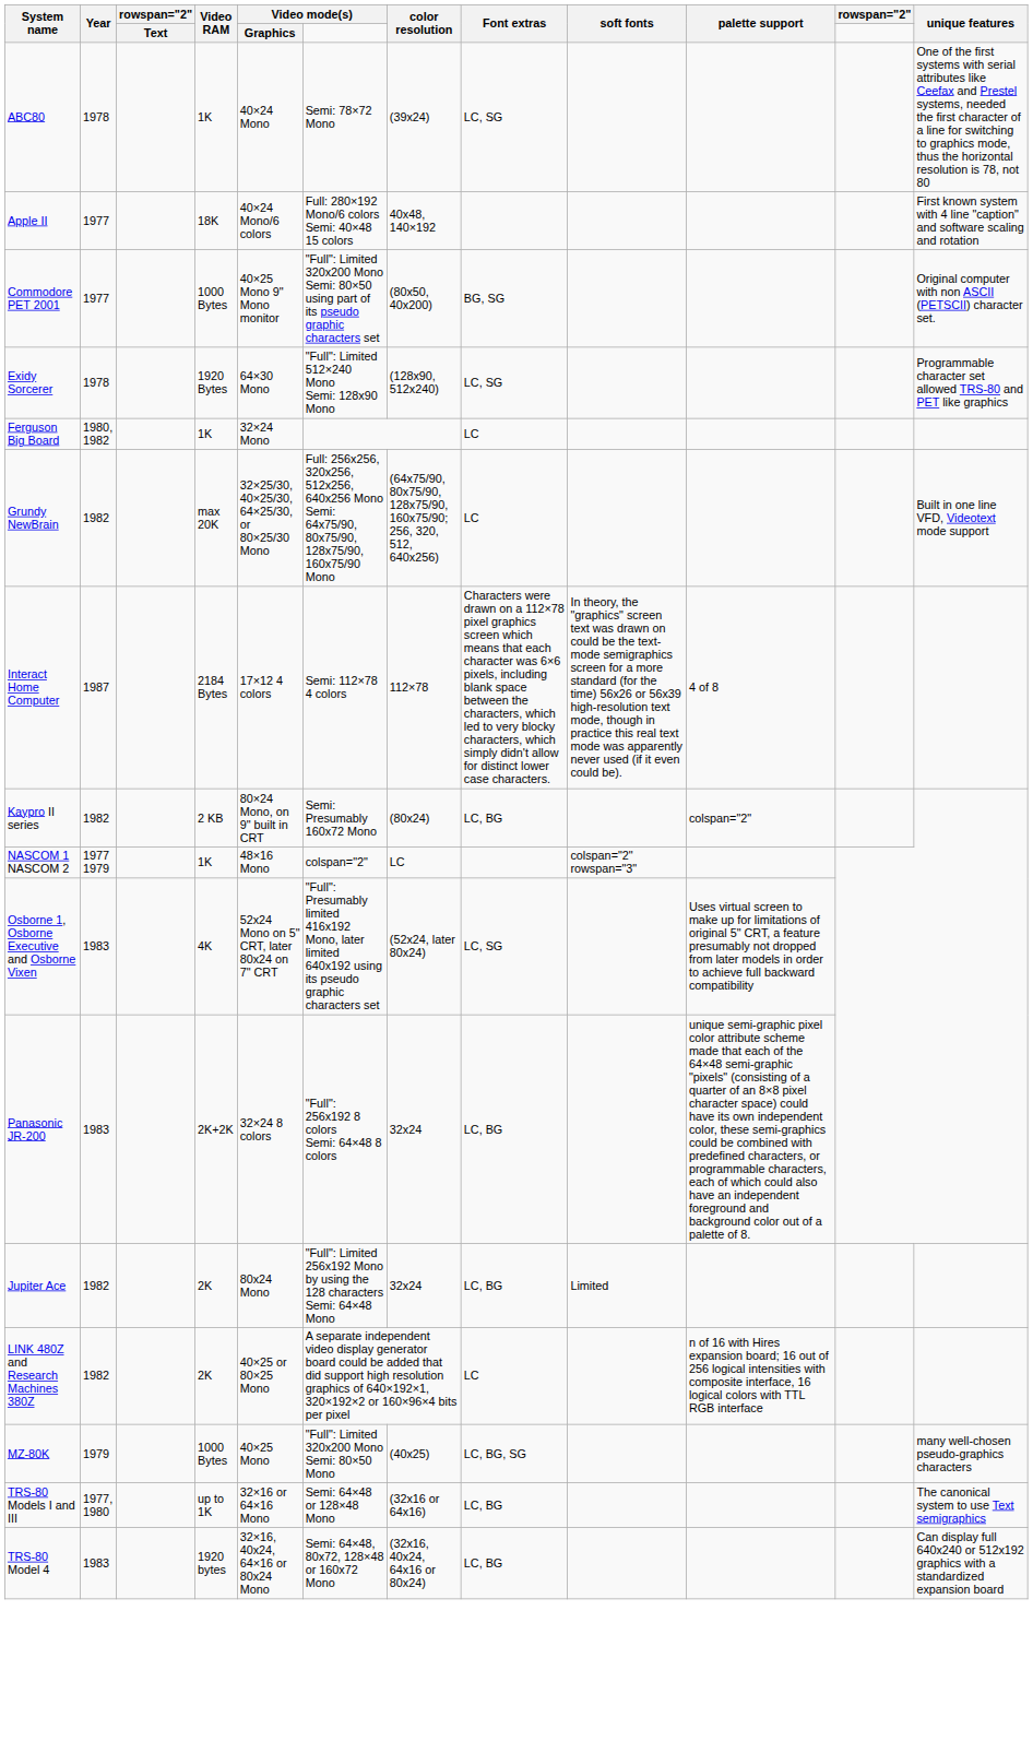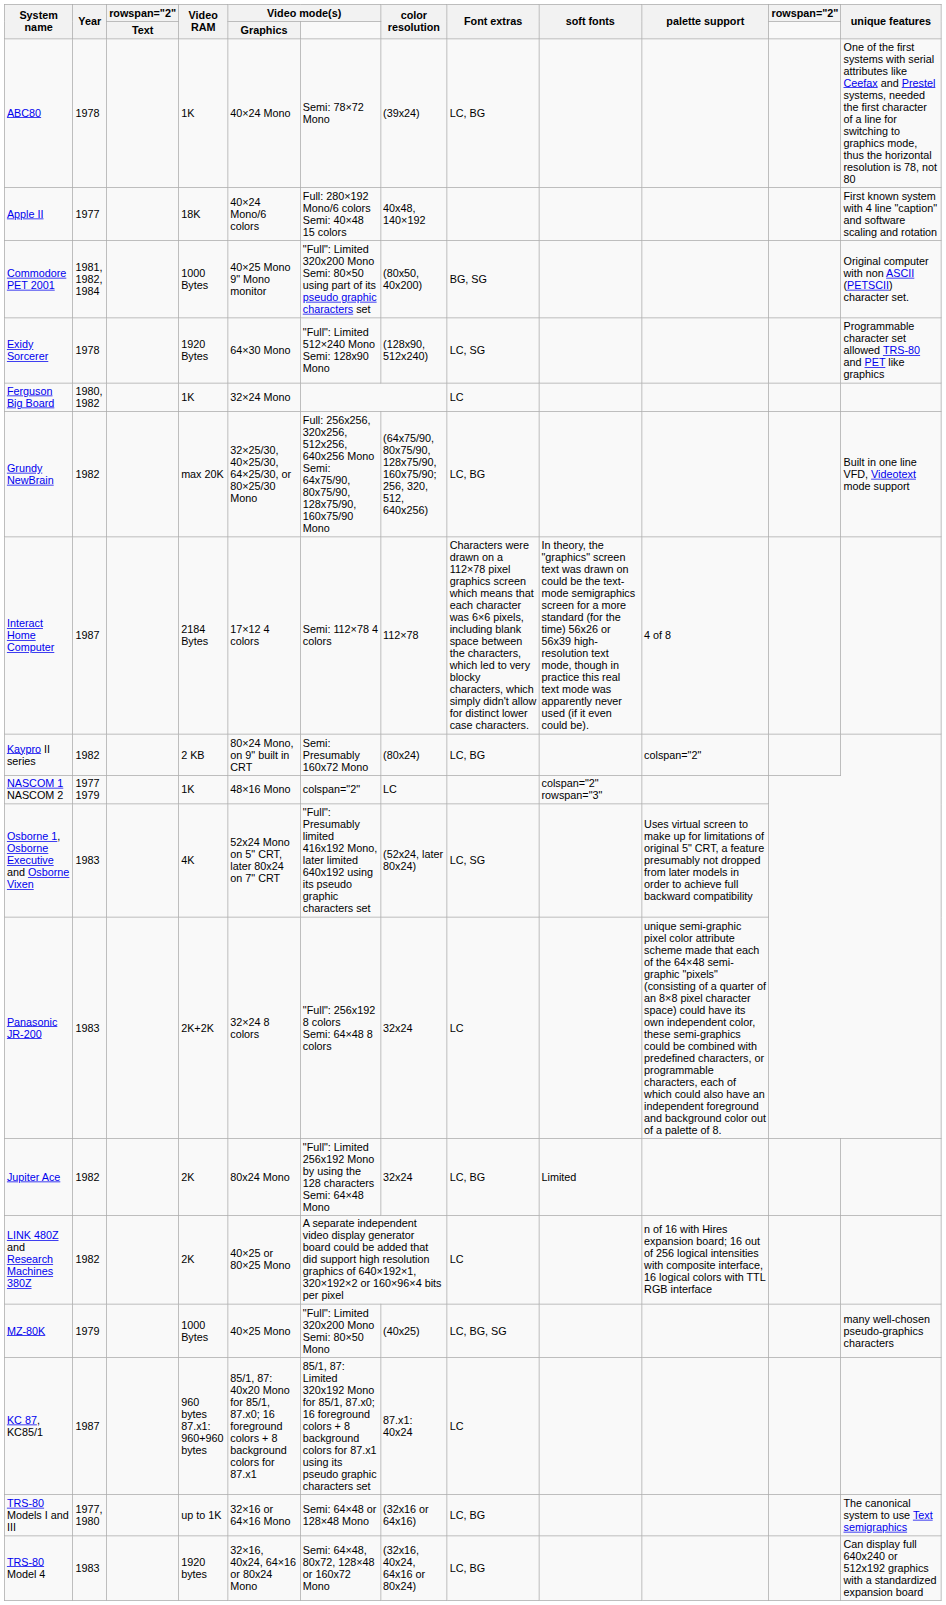ABC80 | Font extras: LC, SG -> LC, BG
Commodore PET 2001 | Year: 1977 -> 1981, 1982, 1984
Grundy NewBrain | Font extras: LC -> LC, BG
Panasonic JR-200 | Font extras: LC, BG -> LC
+ row: KC 87, KC85/1 | 1987 | 960 bytes 87.x1: 960+960 bytes | 85/1, 87: 40x20 Mono for 85/1, 87.x0; 16 foreground colors + 8 background colors for 87.x1 | 85/1, 87: Limited 320x192 Mono for 85/1, 87.x0; 16 foreground colors + 8 background colors for 87.x1 using its pseudo graphic characters set | 87.x1: 40x24 | LC
